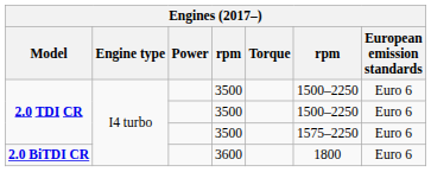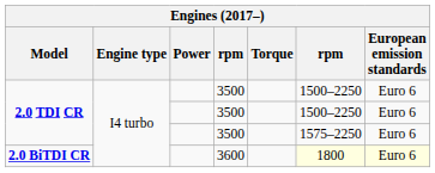2.0 BiTDI CR | column 6: no background -> lightyellow background
2.0 BiTDI CR | European emission standards: no background -> lightyellow background
